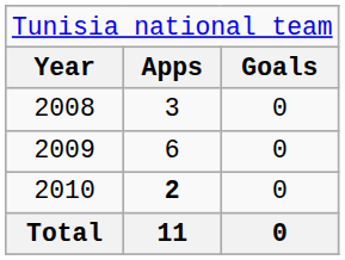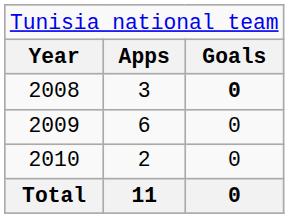2008 | column 3: normal -> bold
2010 | column 2: bold -> normal
